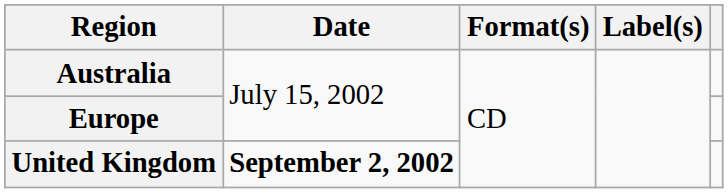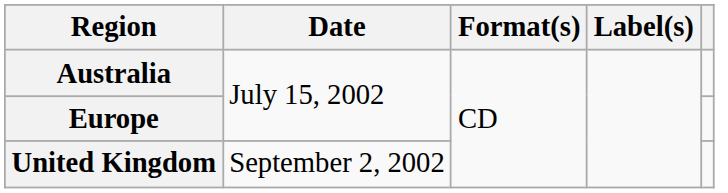United Kingdom | Date: bold -> normal
